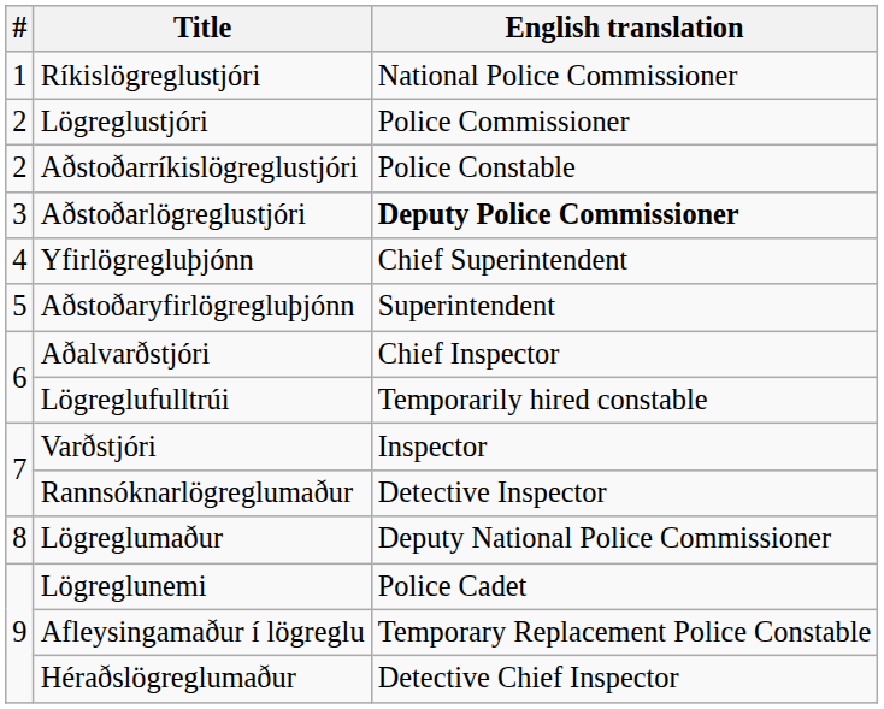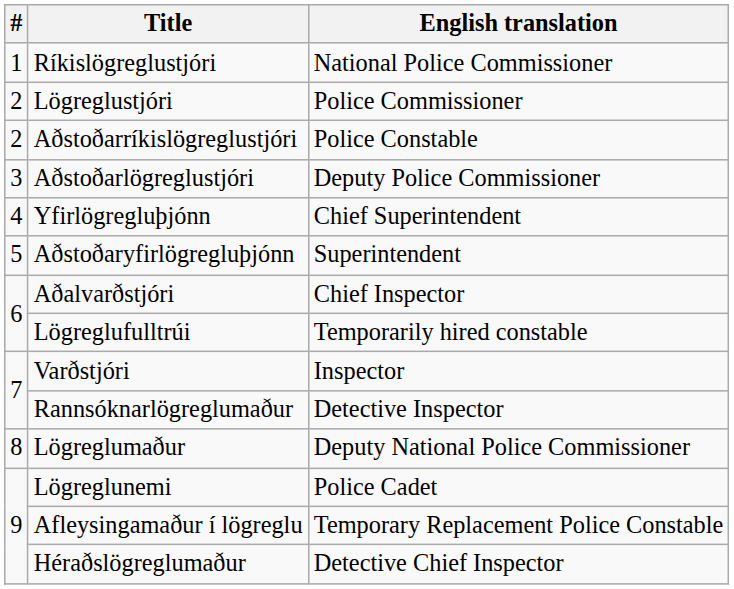Aðstoðarlögreglustjóri | English translation: bold -> normal
